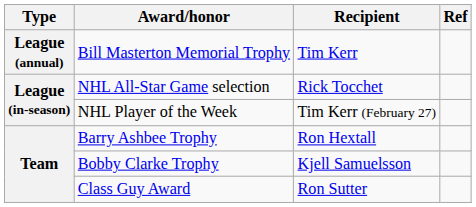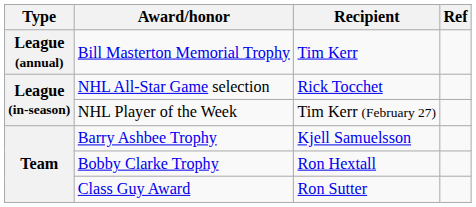Barry Ashbee Trophy | Recipient: Ron Hextall -> Kjell Samuelsson
Bobby Clarke Trophy | Recipient: Kjell Samuelsson -> Ron Hextall
